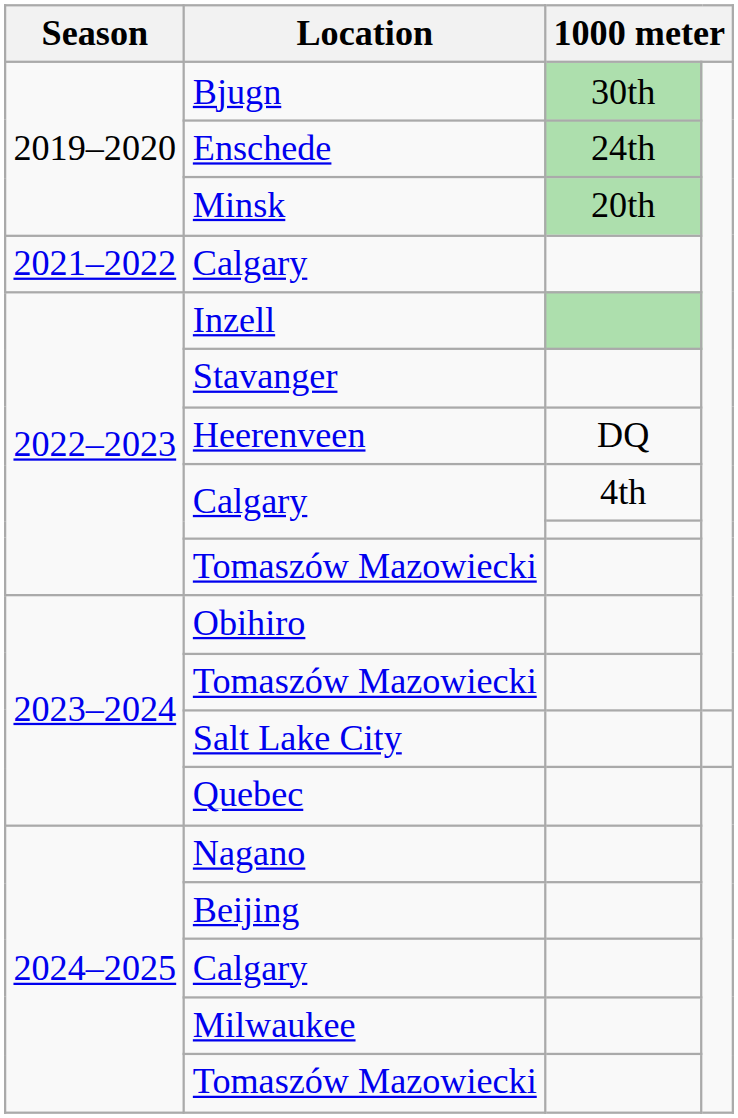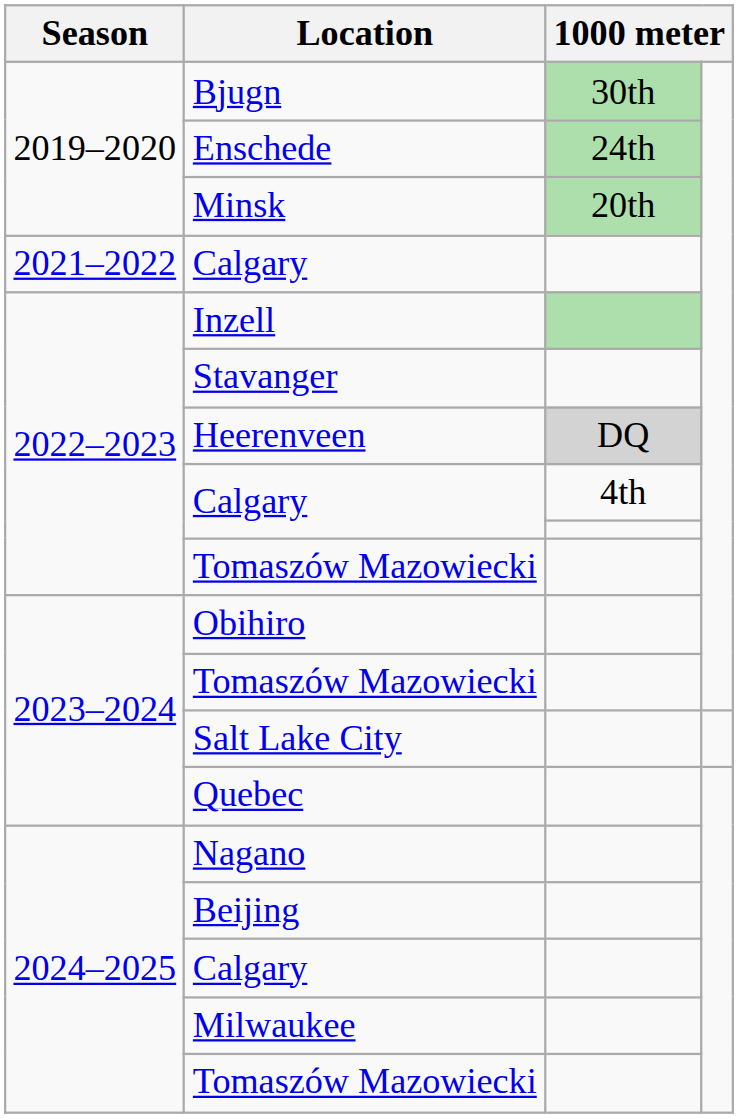Heerenveen | column 3: no background -> lightgrey background
